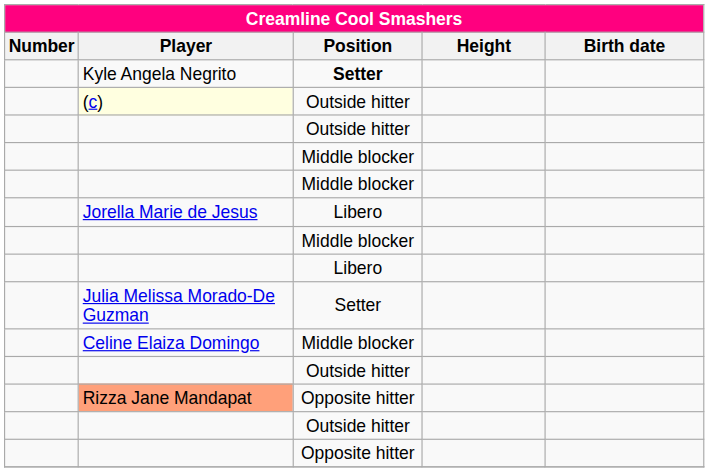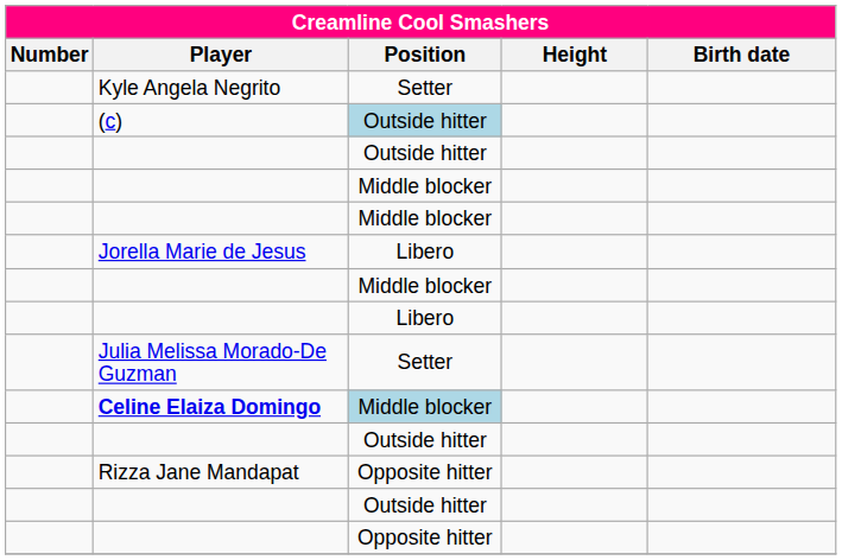Kyle Angela Negrito | Position: bold -> normal
(c) | Player: lightyellow background -> no background
(c) | Position: no background -> lightblue background
Celine Elaiza Domingo | Player: normal -> bold
Celine Elaiza Domingo | Position: no background -> lightblue background
Rizza Jane Mandapat | Player: lightsalmon background -> no background
